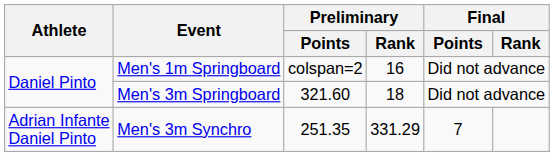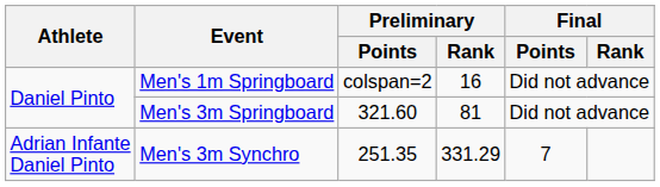Men's 3m Springboard | Preliminary / Rank: 18 -> 81
